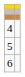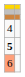row 5 | column 1: normal -> bold
row 6 | column 1: no background -> lightsalmon background
